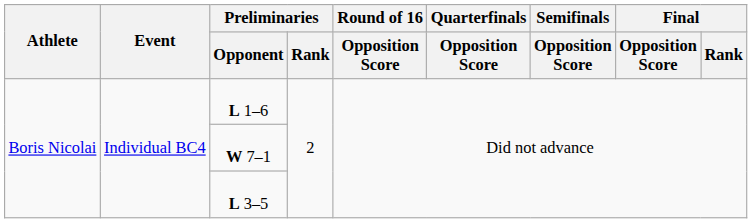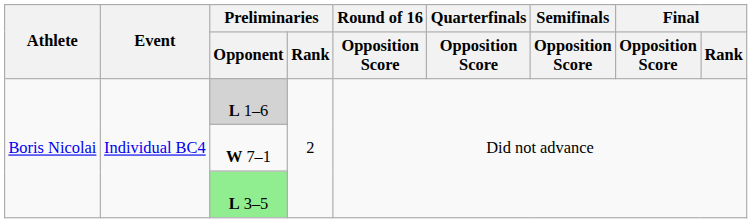L 1–6 | Preliminaries / Opponent: no background -> lightgrey background
L 3–5 | Preliminaries / Opponent: no background -> lightgreen background
